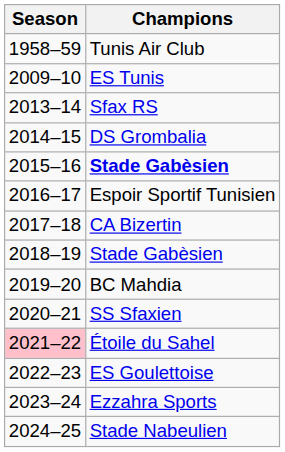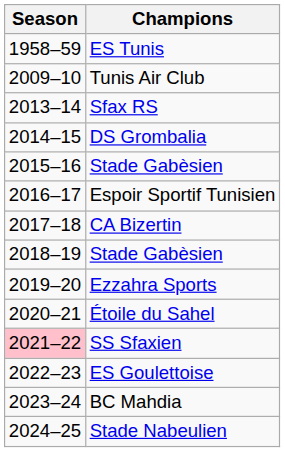row 2 | Champions: Tunis Air Club -> ES Tunis
row 3 | Champions: ES Tunis -> Tunis Air Club
row 6 | Champions: bold -> normal
row 10 | Champions: BC Mahdia -> Ezzahra Sports
row 11 | Champions: SS Sfaxien -> Étoile du Sahel
row 12 | Champions: Étoile du Sahel -> SS Sfaxien
row 14 | Champions: Ezzahra Sports -> BC Mahdia
